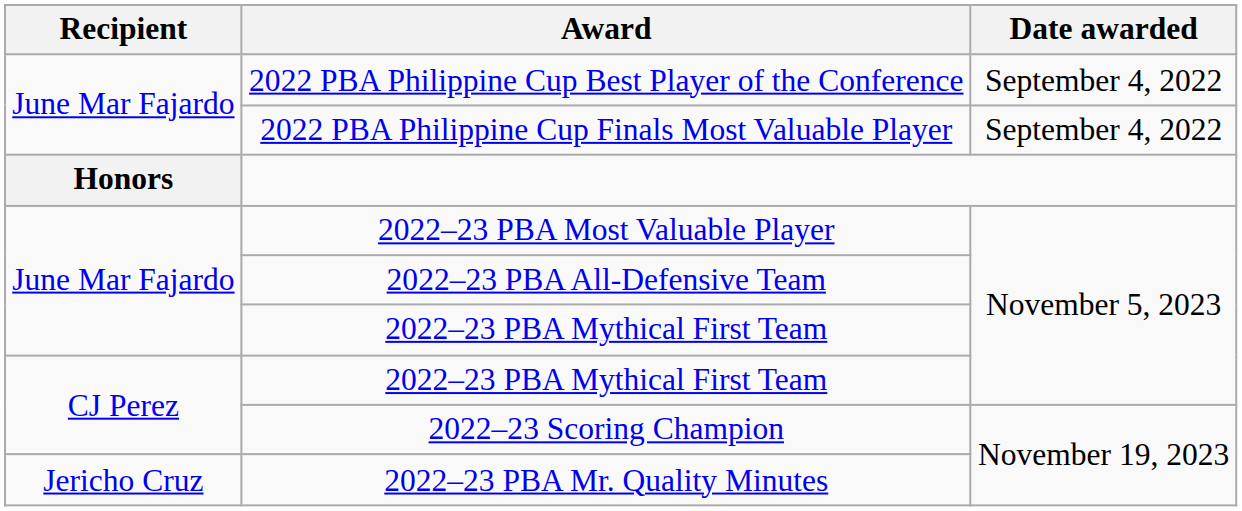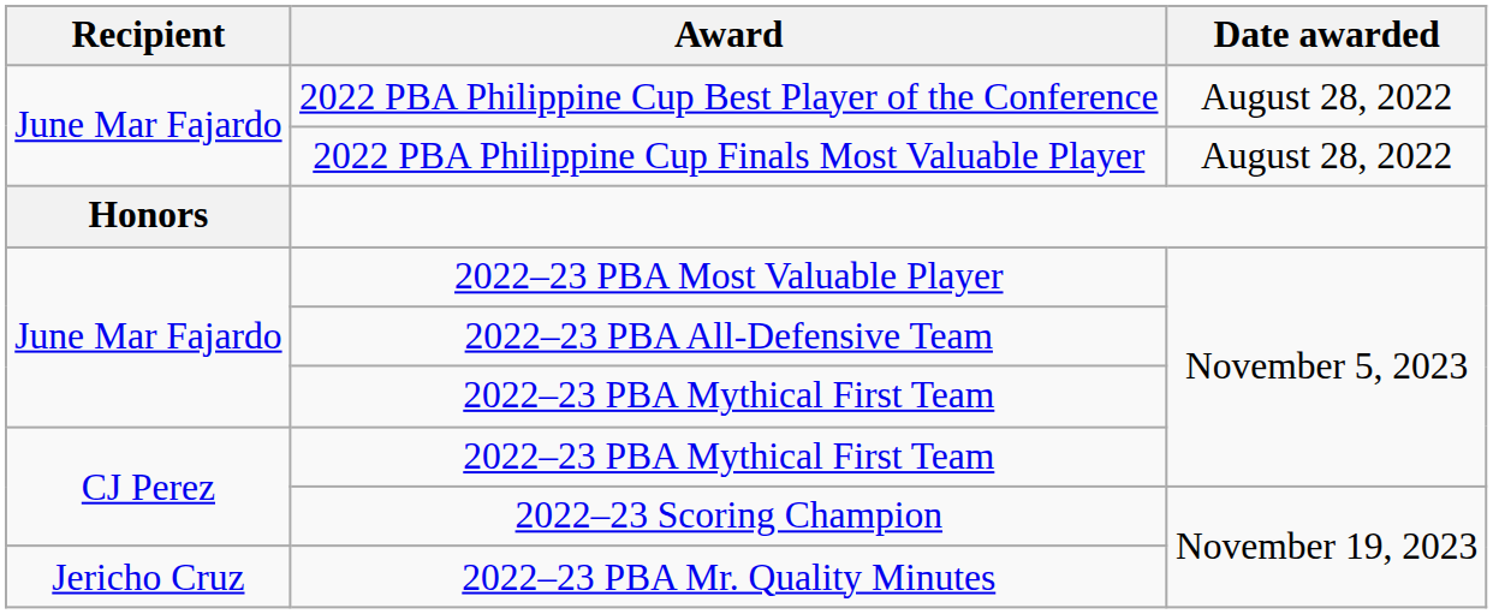2022 PBA Philippine Cup Best Player of the Conference | Date awarded: September 4, 2022 -> August 28, 2022
2022 PBA Philippine Cup Finals Most Valuable Player | Date awarded: September 4, 2022 -> August 28, 2022
